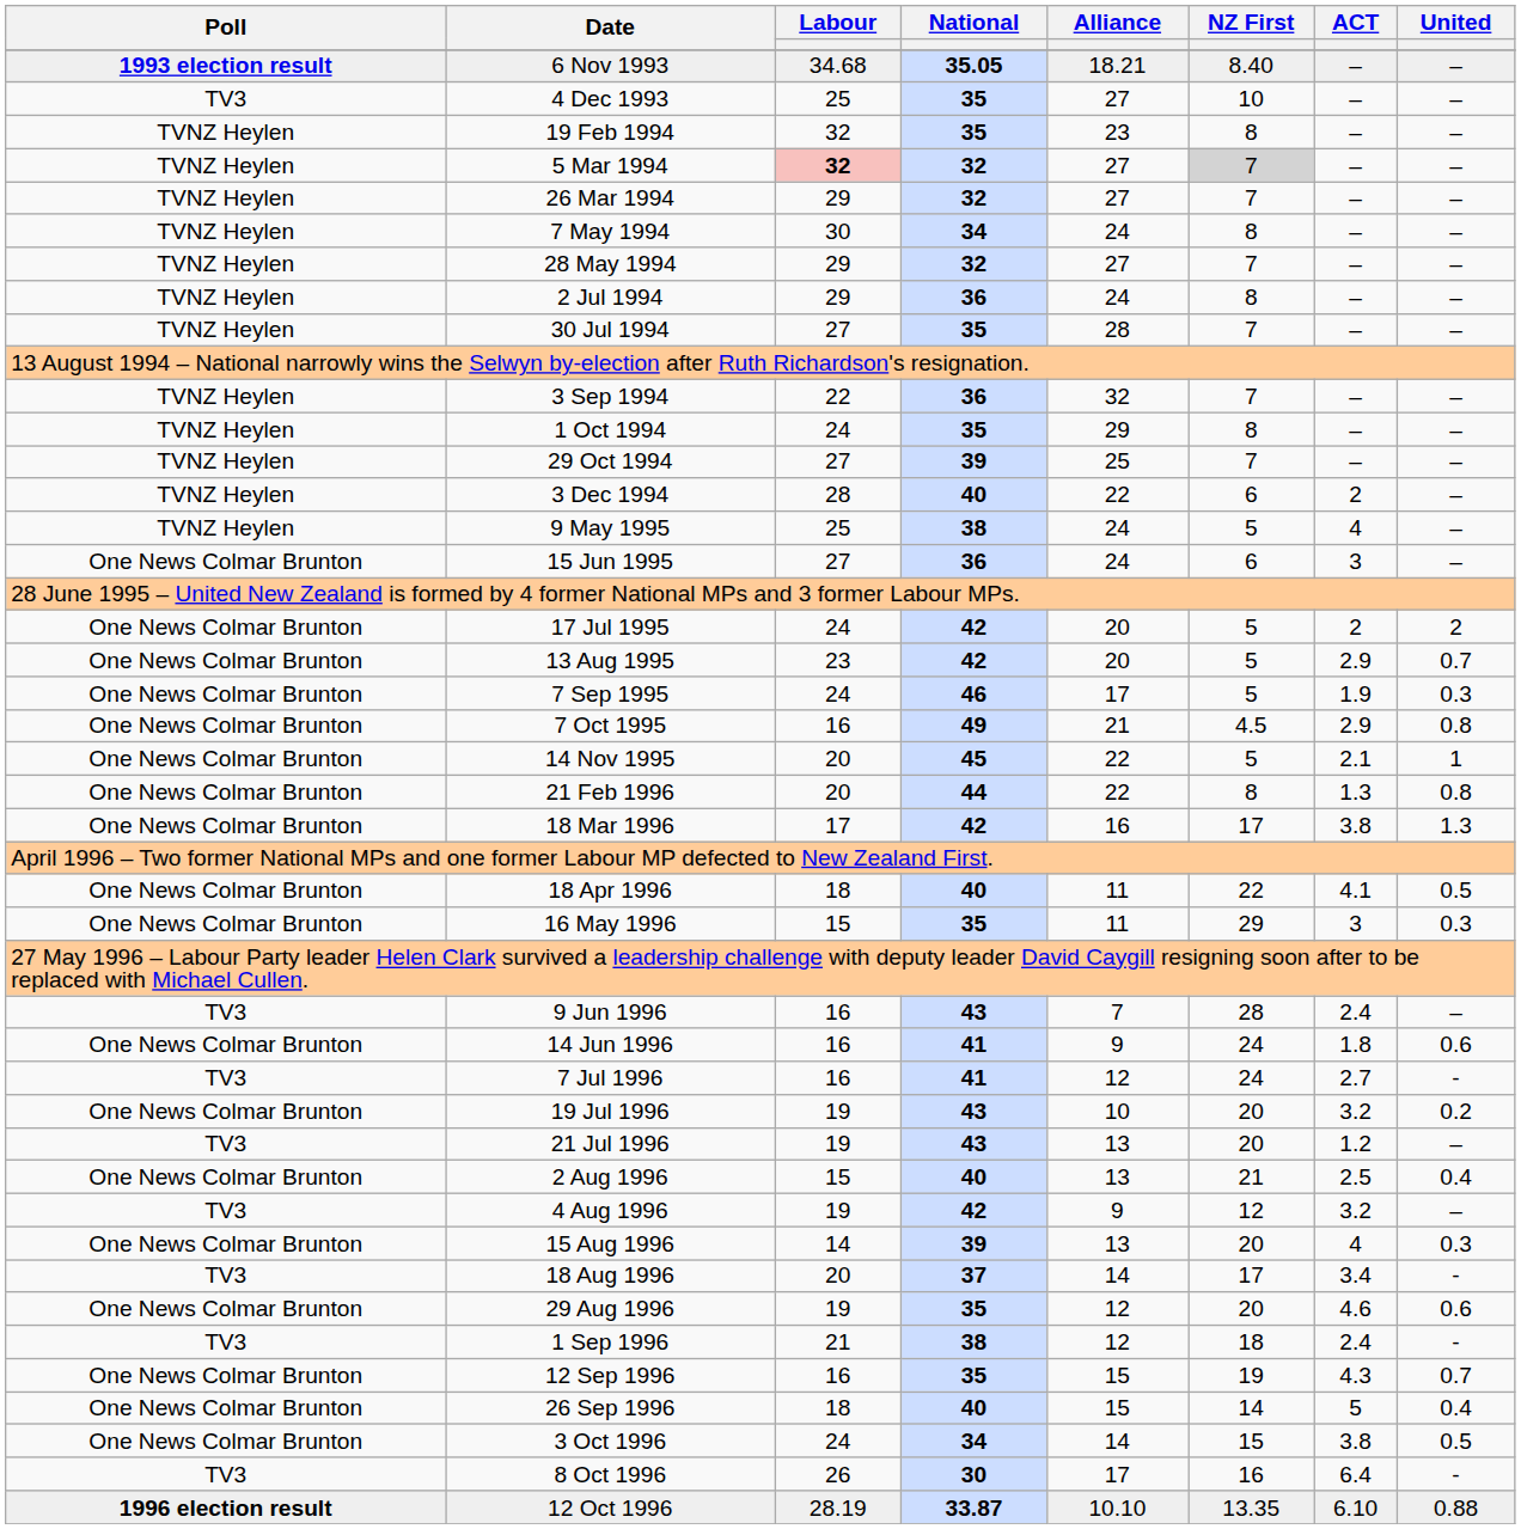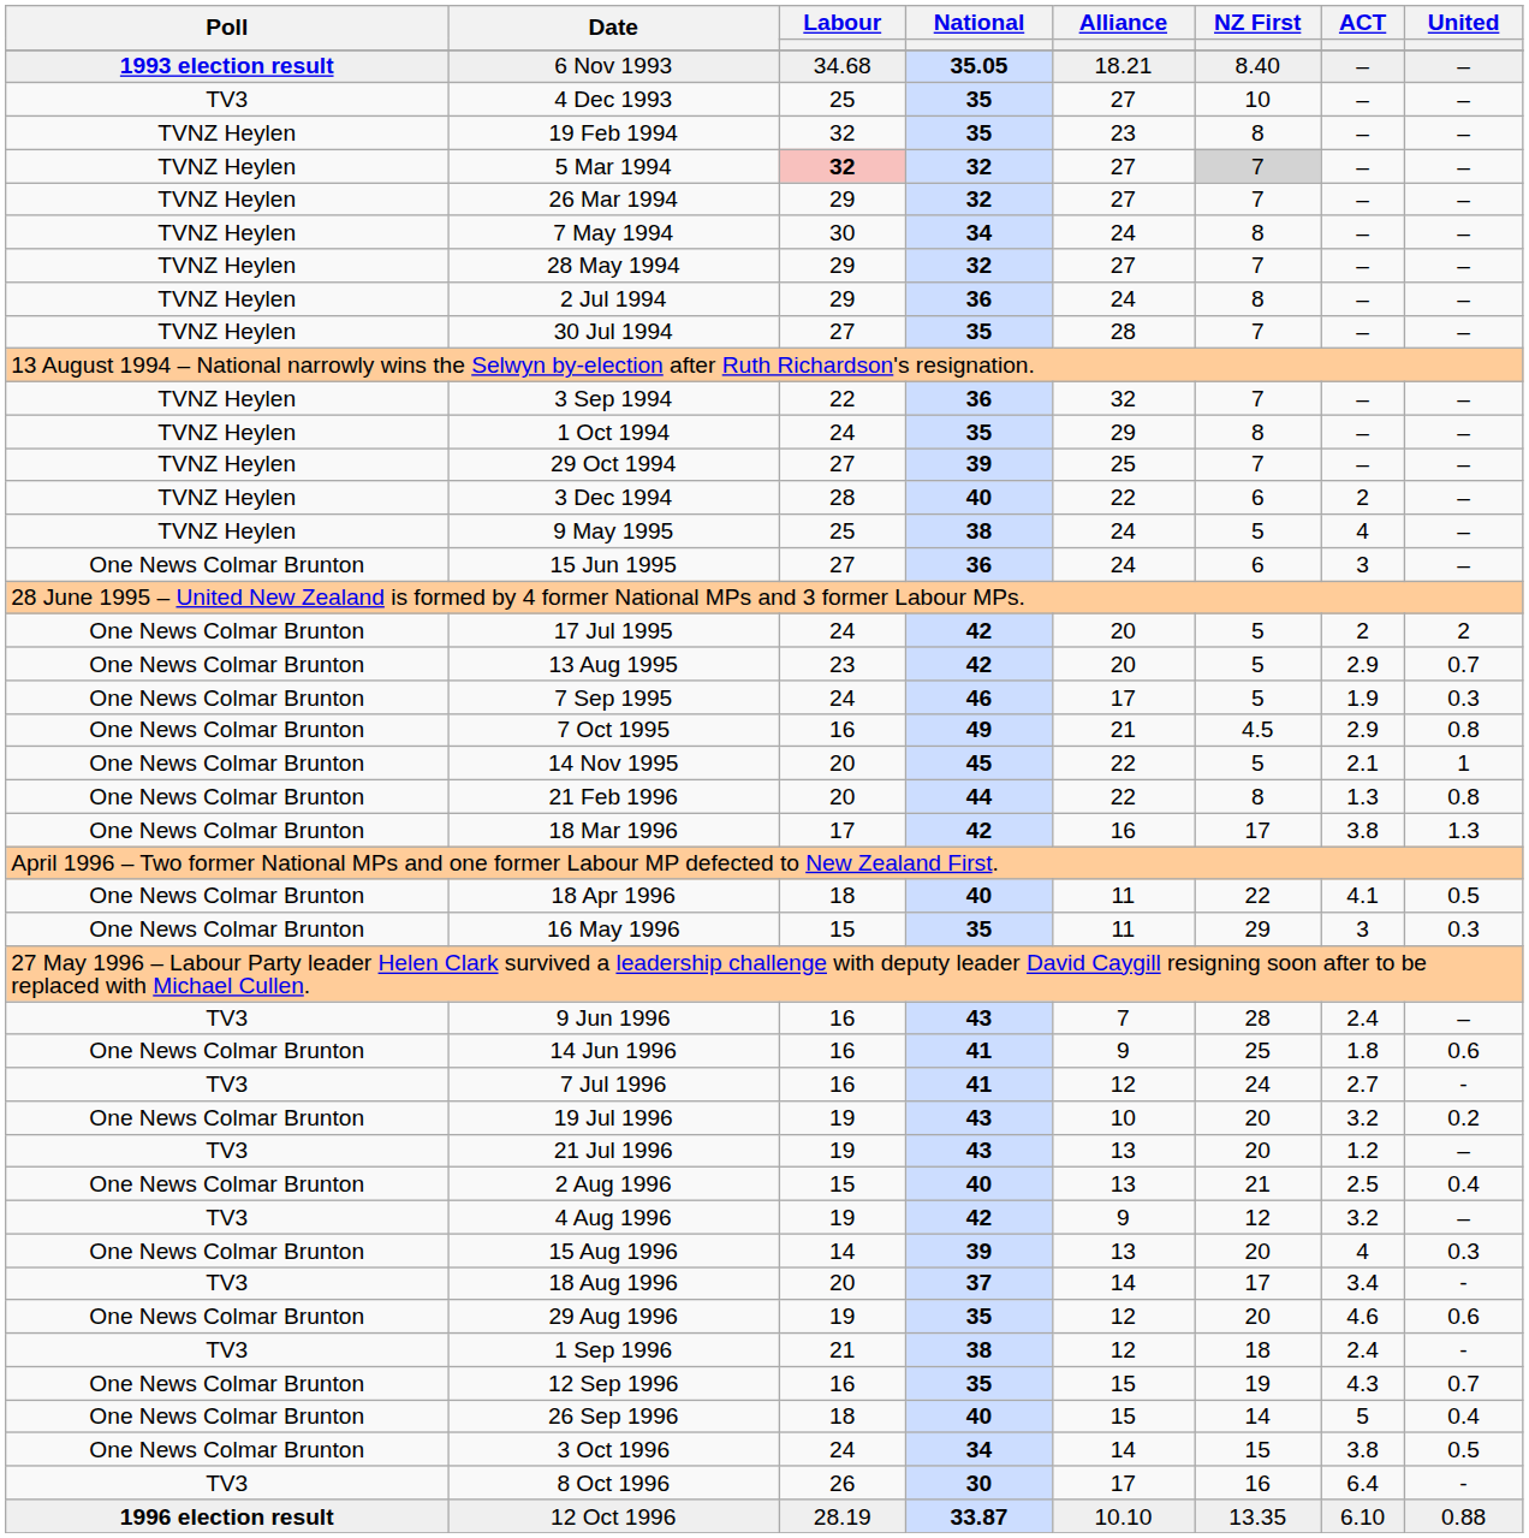14 Jun 1996 | NZ First: 24 -> 25
